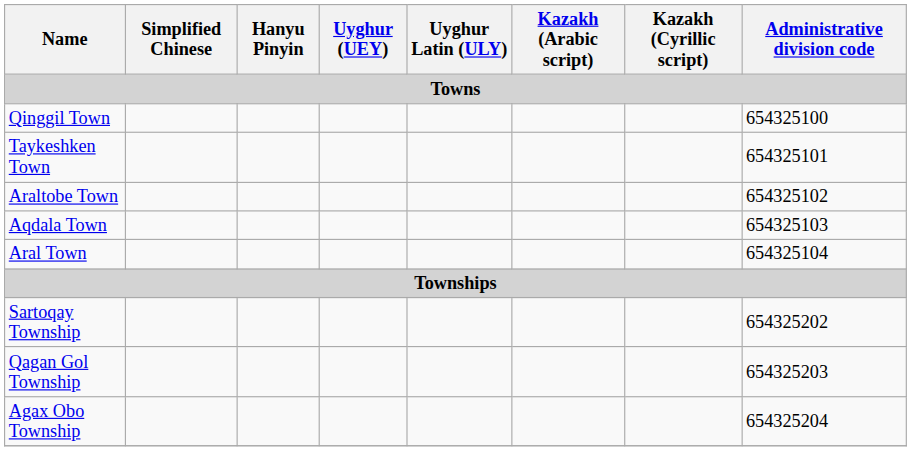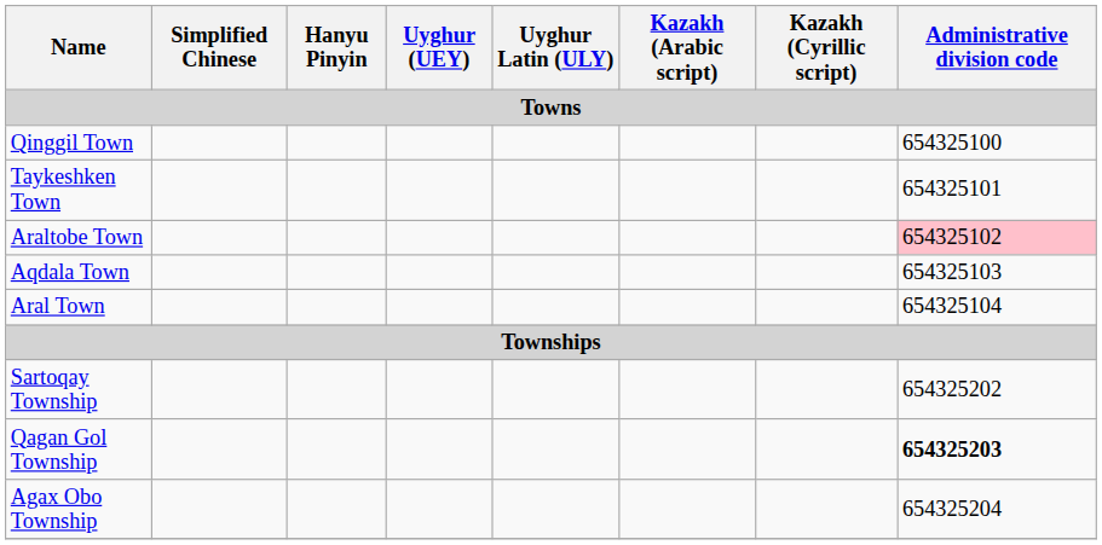Araltobe Town | Administrative division code: no background -> pink background
Qagan Gol Township | Administrative division code: normal -> bold
